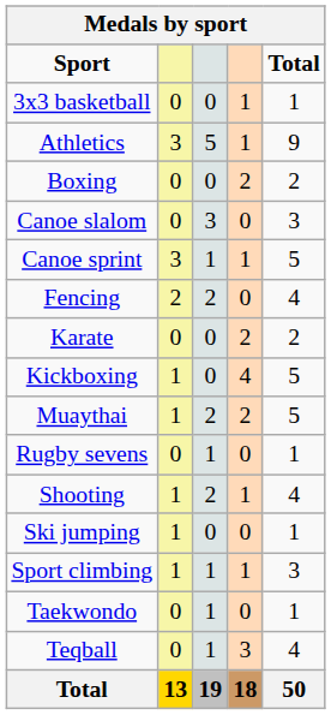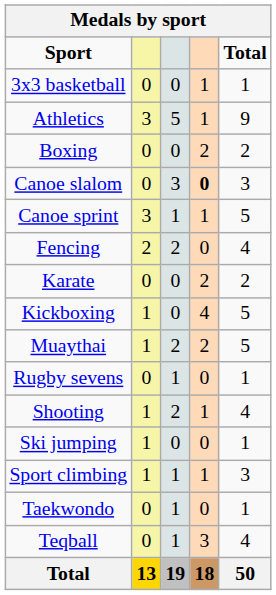Canoe slalom | column 4: normal -> bold
